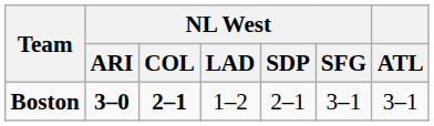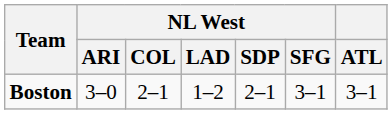Boston | NL West / ARI: bold -> normal
Boston | NL West / COL: bold -> normal
